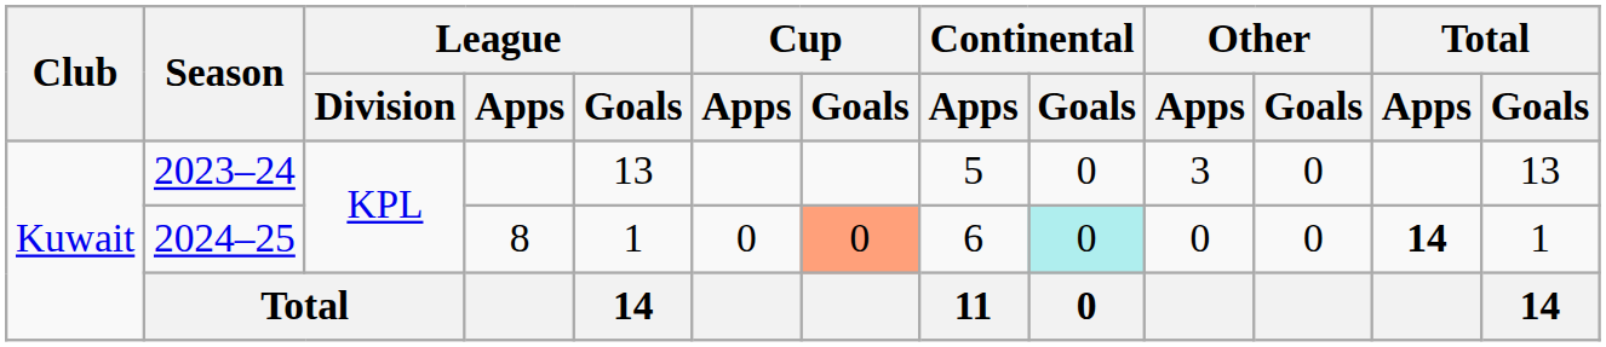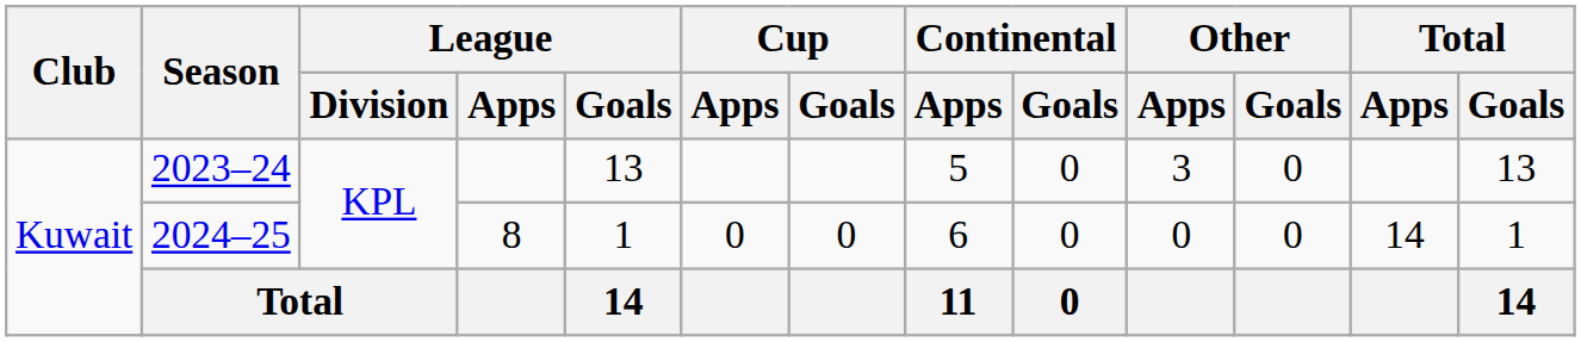2024–25 | Cup / Goals: lightsalmon background -> no background
2024–25 | Continental / Goals: paleturquoise background -> no background
2024–25 | Total / Apps: bold -> normal
